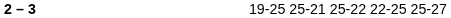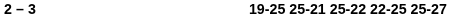row 1 | column 2: normal -> bold
